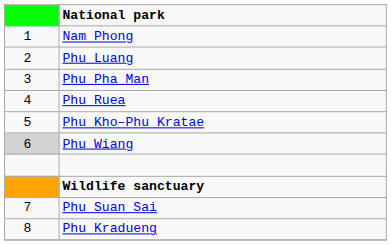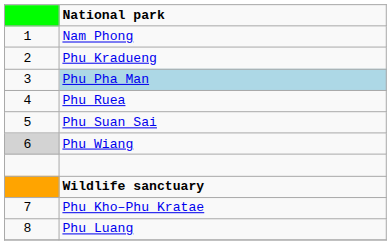row 3 | National park: Phu Luang -> Phu Kradueng
row 4 | National park: no background -> lightblue background
row 6 | National park: Phu Kho–Phu Kratae -> Phu Suan Sai
row 10 | National park: Phu Suan Sai -> Phu Kho–Phu Kratae
row 11 | National park: Phu Kradueng -> Phu Luang
